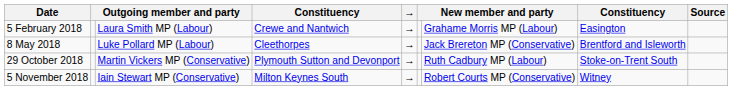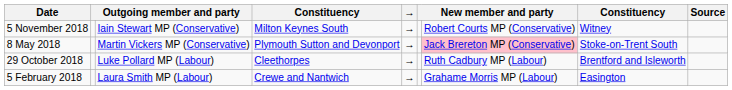rows swapped: 5 February 2018 <-> 5 November 2018
8 May 2018 | column 3: Luke Pollard MP (Labour) -> Martin Vickers MP (Conservative)
8 May 2018 | column 4: Cleethorpes -> Plymouth Sutton and Devonport
8 May 2018 | column 7: no background -> pink background
8 May 2018 | column 8: Brentford and Isleworth -> Stoke-on-Trent South
29 October 2018 | column 3: Martin Vickers MP (Conservative) -> Luke Pollard MP (Labour)
29 October 2018 | column 4: Plymouth Sutton and Devonport -> Cleethorpes
29 October 2018 | column 8: Stoke-on-Trent South -> Brentford and Isleworth
